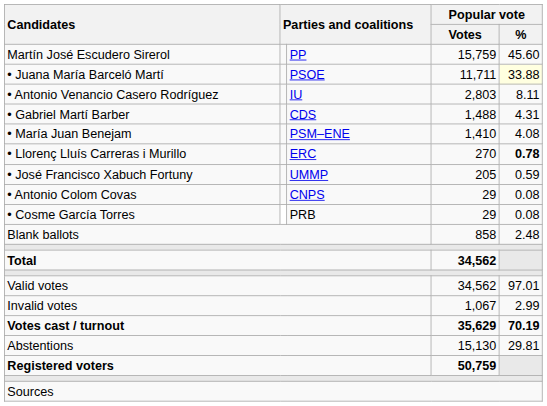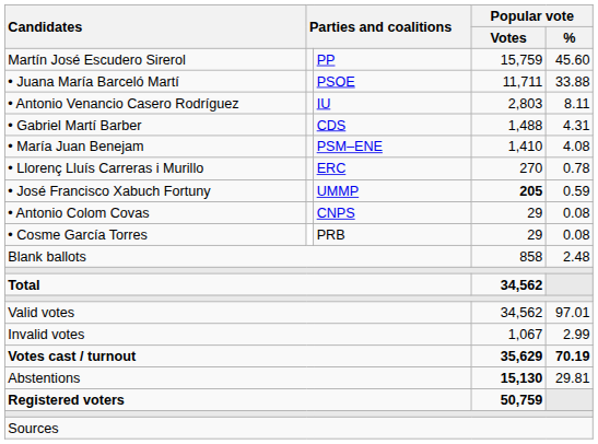• Juana María Barceló Martí | Popular vote / %: lightyellow background -> no background
• Llorenç Lluís Carreras i Murillo | Popular vote / %: bold -> normal
• José Francisco Xabuch Fortuny | Popular vote / Votes: normal -> bold
Abstentions | Popular vote / Votes: normal -> bold
